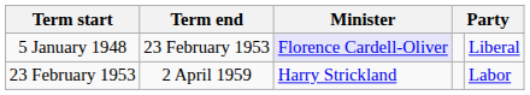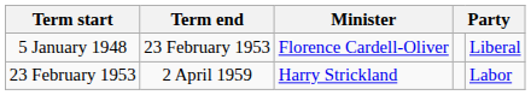5 January 1948 | Minister: lavender background -> no background
